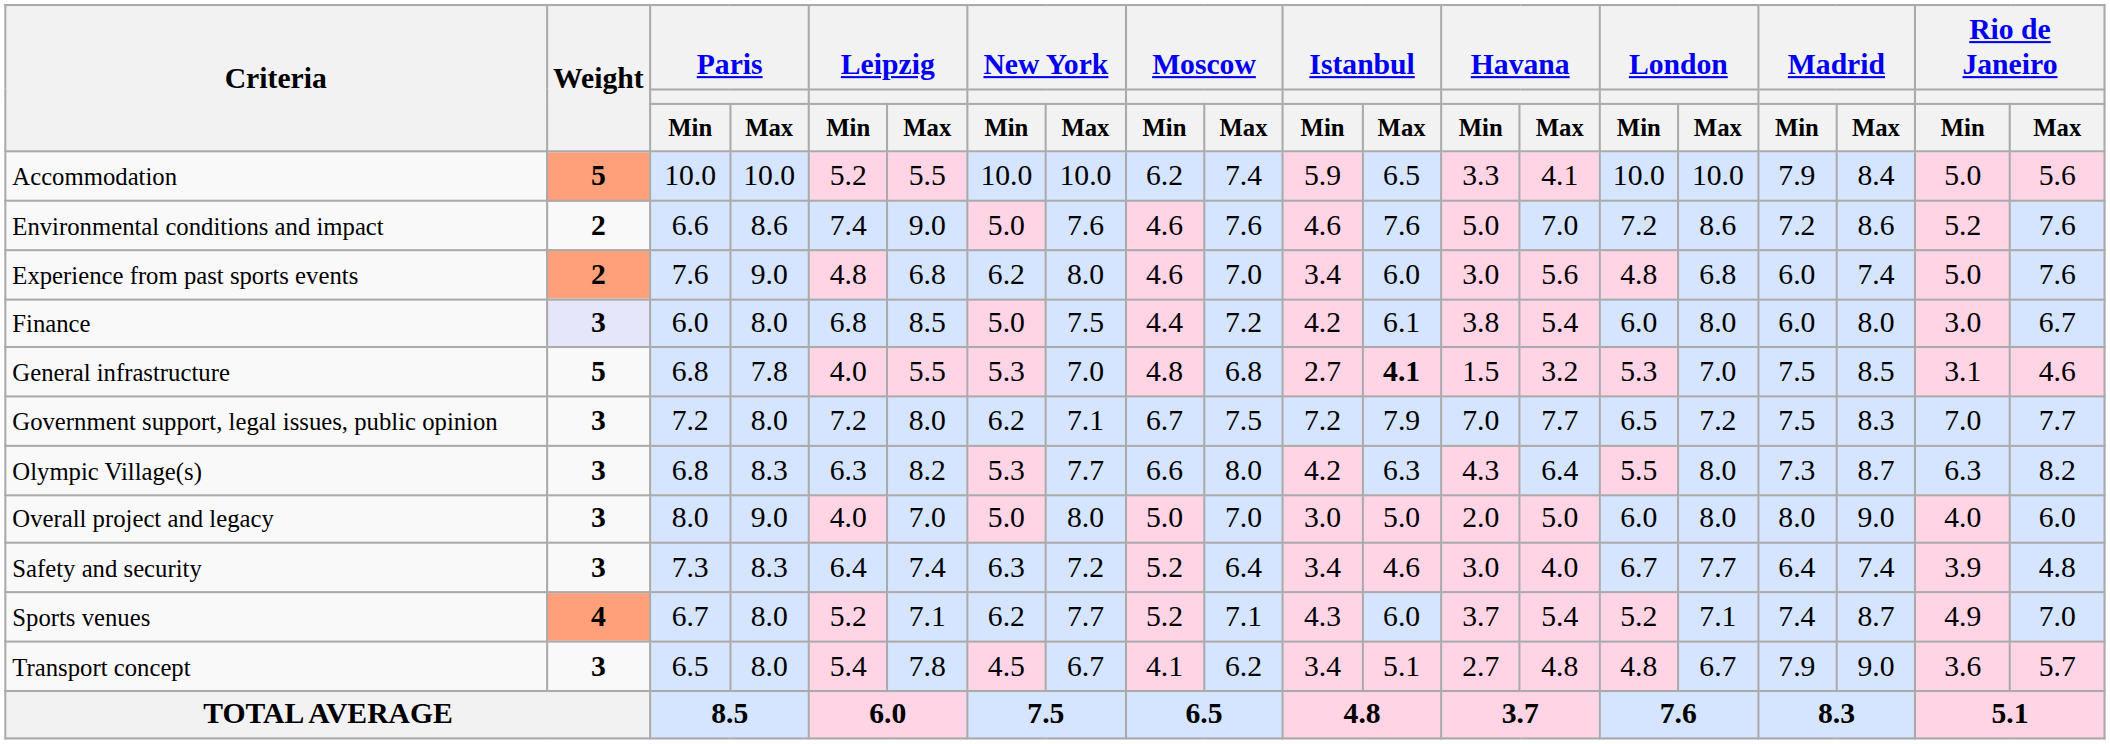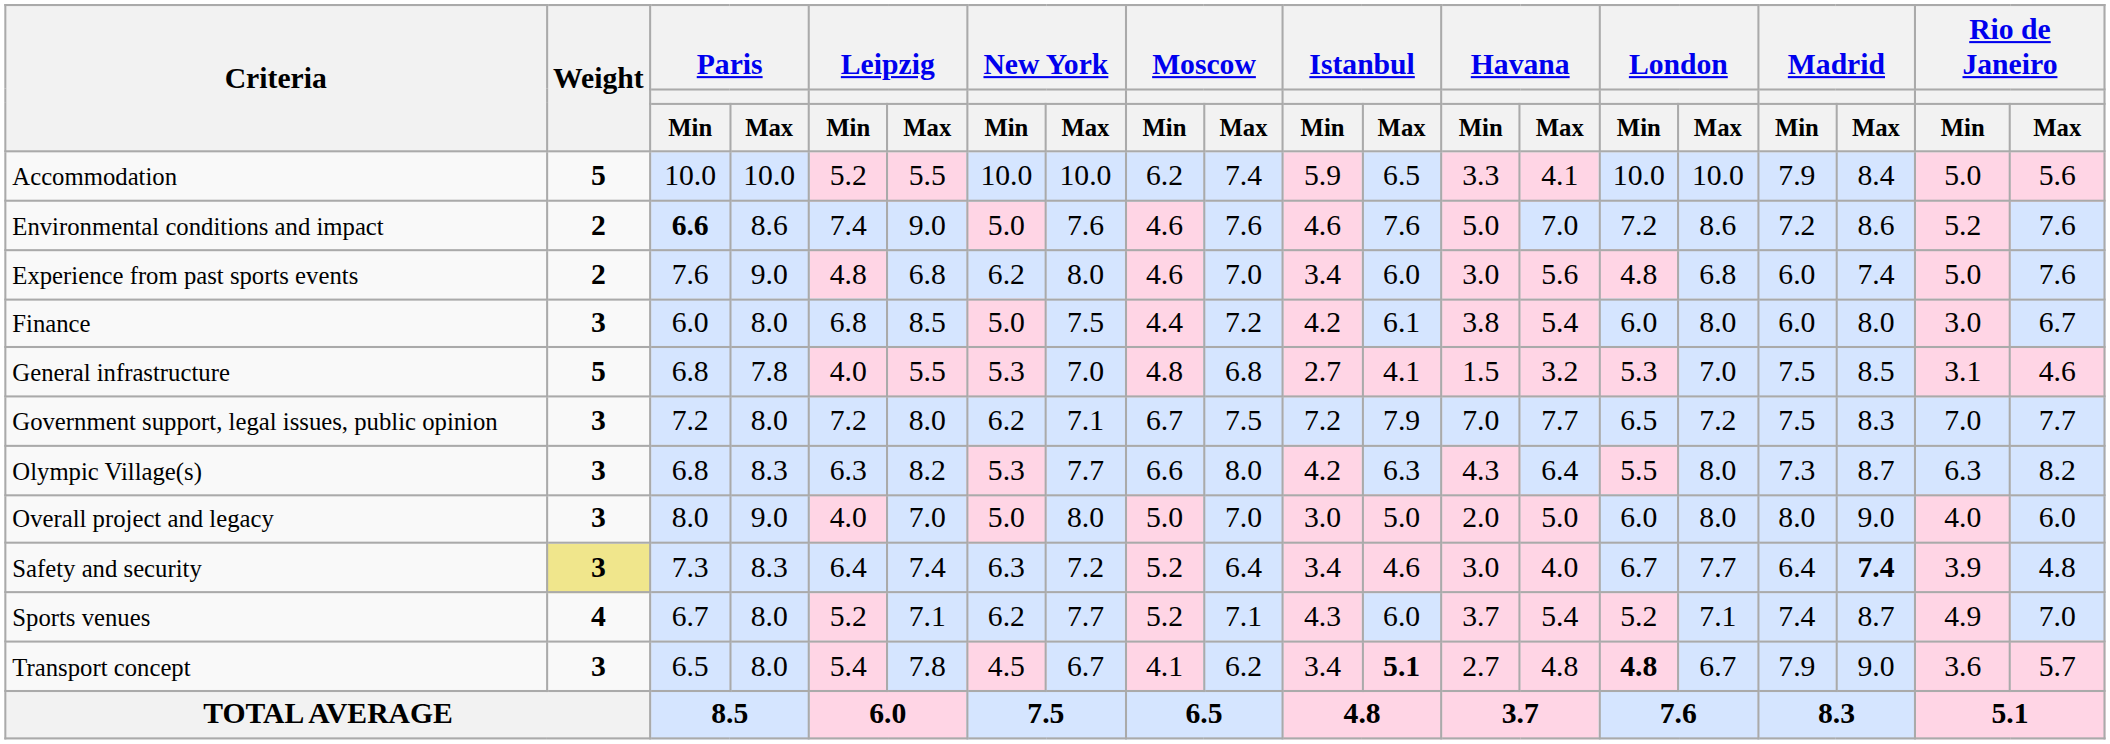Accommodation | Weight: lightsalmon background -> no background
Environmental conditions and impact | Paris / Min: normal -> bold
Experience from past sports events | Weight: lightsalmon background -> no background
Finance | Weight: lavender background -> no background
General infrastructure | Istanbul / Max: bold -> normal
Safety and security | Weight: no background -> khaki background
Safety and security | Madrid / Max: normal -> bold
Sports venues | Weight: lightsalmon background -> no background
Transport concept | Istanbul / Max: normal -> bold
Transport concept | London / Min: normal -> bold
